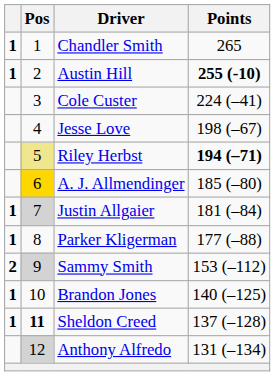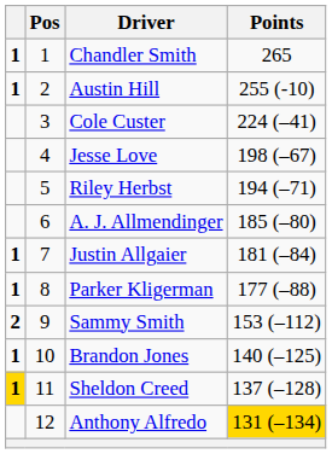Austin Hill | Points: bold -> normal
Riley Herbst | Pos: khaki background -> no background
Riley Herbst | Points: bold -> normal
A. J. Allmendinger | Pos: gold background -> no background
Justin Allgaier | Pos: lightgrey background -> no background
Sammy Smith | Pos: lightgrey background -> no background
Sheldon Creed | column 1: no background -> gold background
Sheldon Creed | Pos: bold -> normal
Anthony Alfredo | Pos: lightgrey background -> no background
Anthony Alfredo | Points: no background -> gold background
